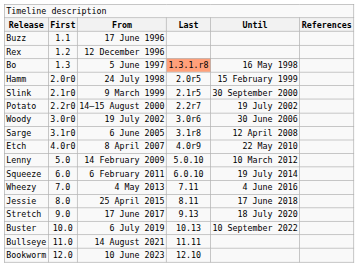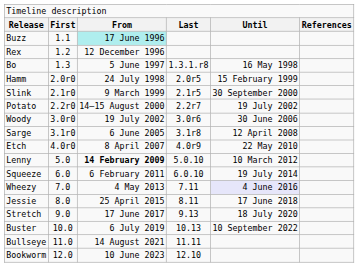Buzz | column 3: no background -> paleturquoise background
Bo | column 4: lightsalmon background -> no background
Lenny | column 3: normal -> bold
Wheezy | column 5: no background -> lavender background
